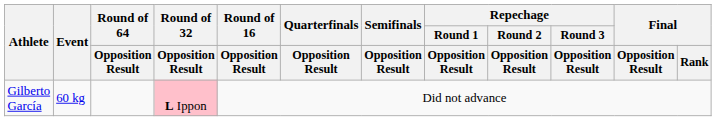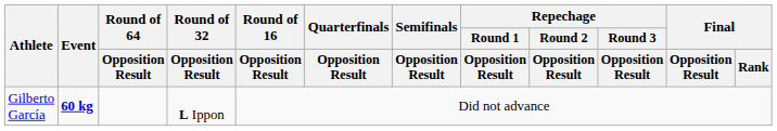Gilberto García | Event: normal -> bold
Gilberto García | Round of 32 / Opposition Result: pink background -> no background
